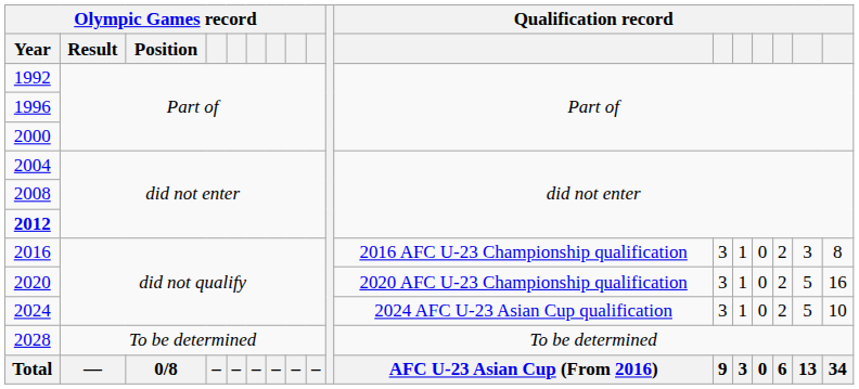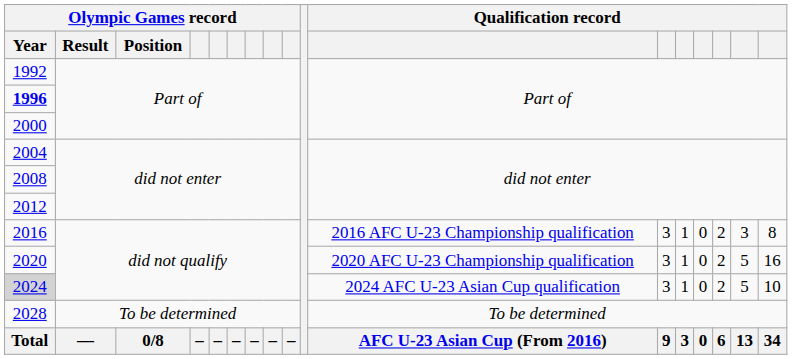1996 | Olympic Games record / Year: normal -> bold
2012 | Olympic Games record / Year: bold -> normal
2024 | Olympic Games record / Year: no background -> lightgrey background
